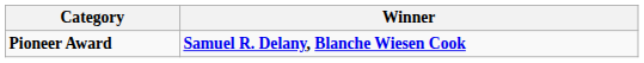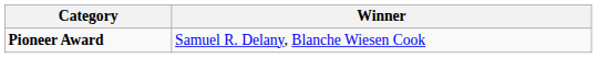Pioneer Award | Winner: bold -> normal
